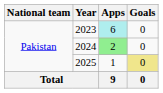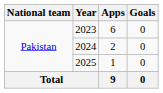2023 | Apps: paleturquoise background -> no background
2024 | Apps: lightgreen background -> no background
2025 | Goals: khaki background -> no background
